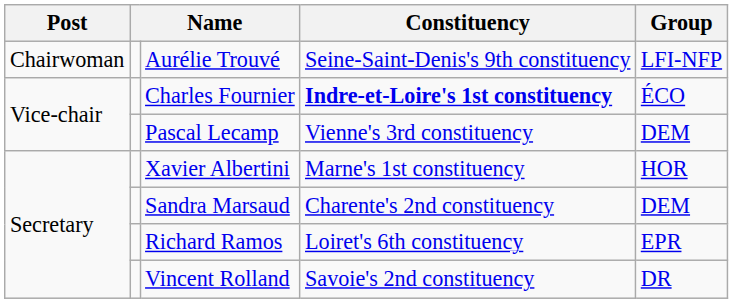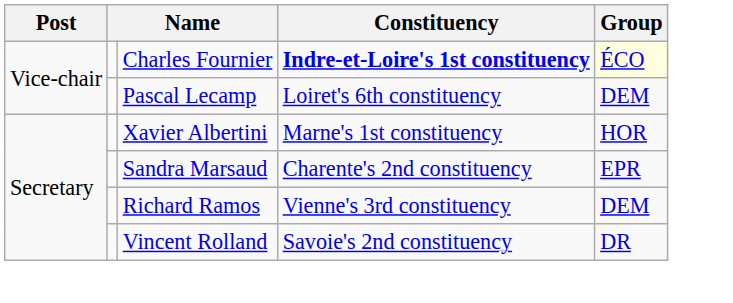- row: Chairwoman | Aurélie Trouvé | Seine-Saint-Denis's 9th constituency | LFI-NFP
Charles Fournier | Group: no background -> lightyellow background
Pascal Lecamp | Constituency: Vienne's 3rd constituency -> Loiret's 6th constituency
Sandra Marsaud | Group: DEM -> EPR
Richard Ramos | Constituency: Loiret's 6th constituency -> Vienne's 3rd constituency
Richard Ramos | Group: EPR -> DEM
